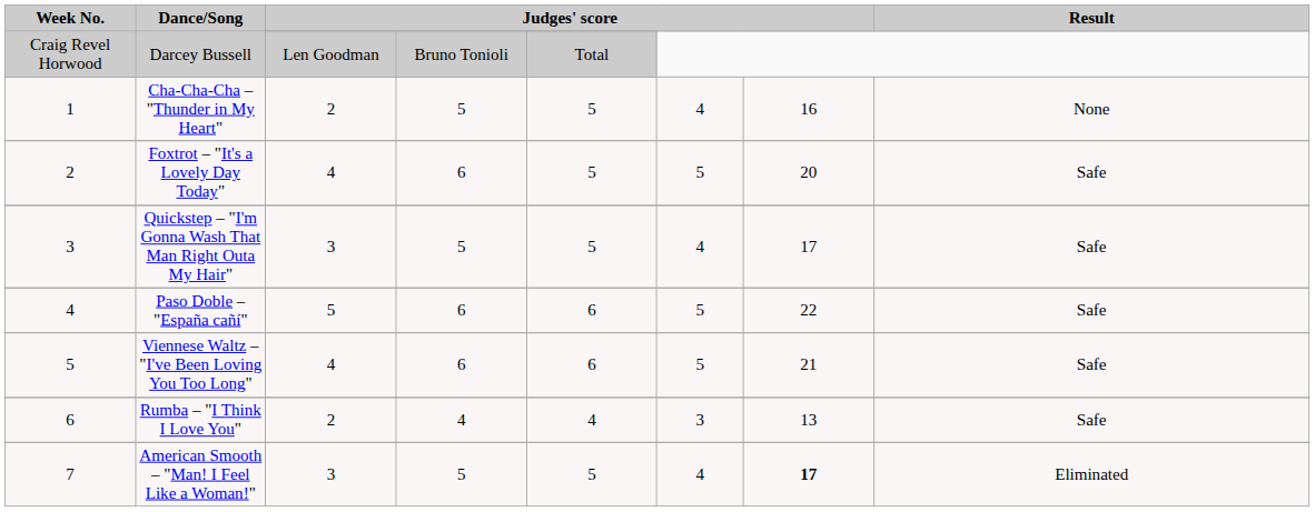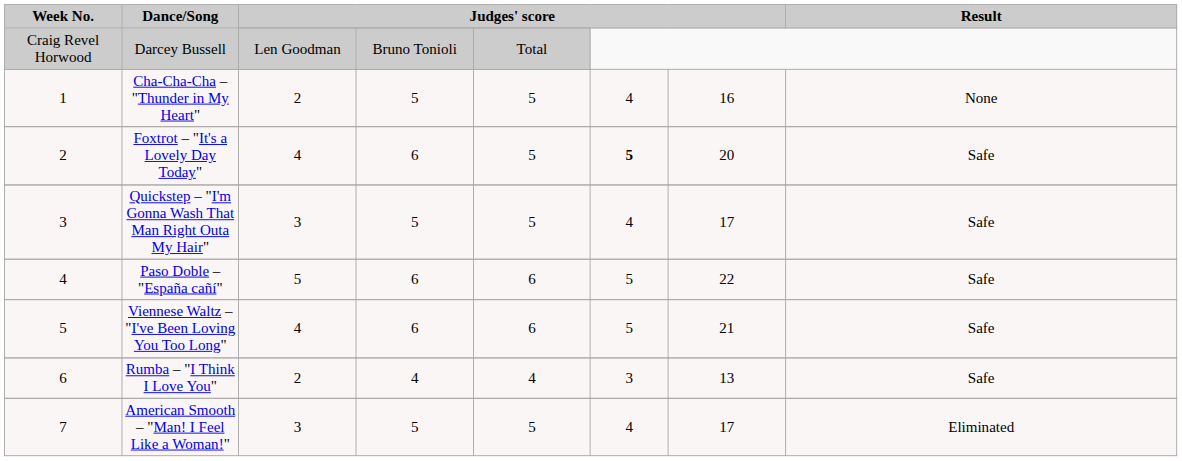Foxtrot – "It's a Lovely Day Today" | column 6: normal -> bold
American Smooth – "Man! I Feel Like a Woman!" | column 7: bold -> normal
